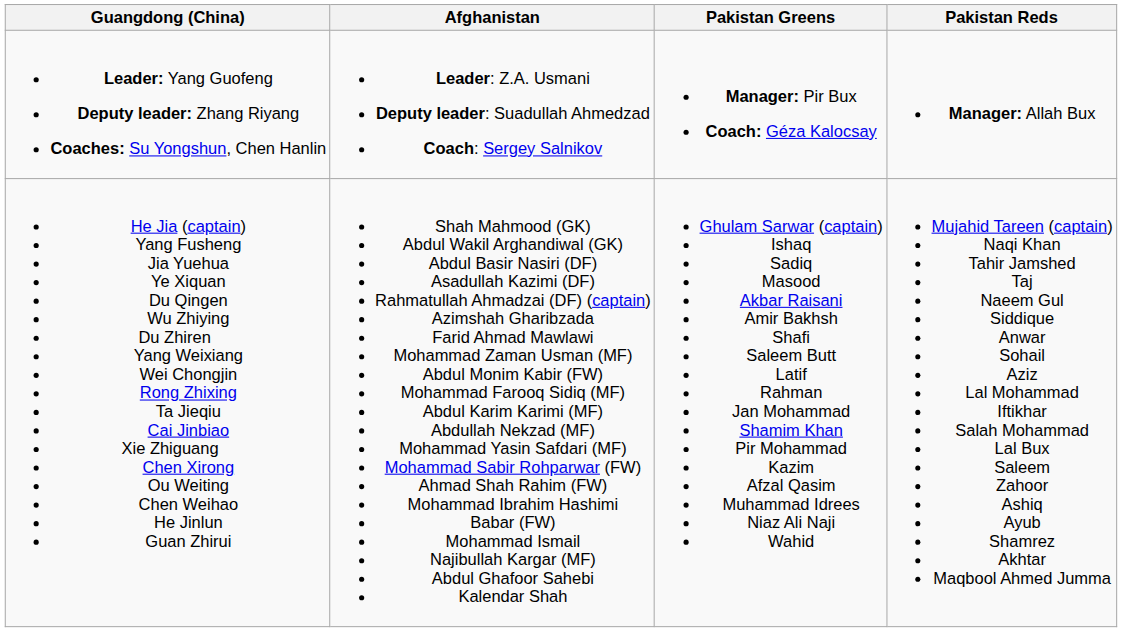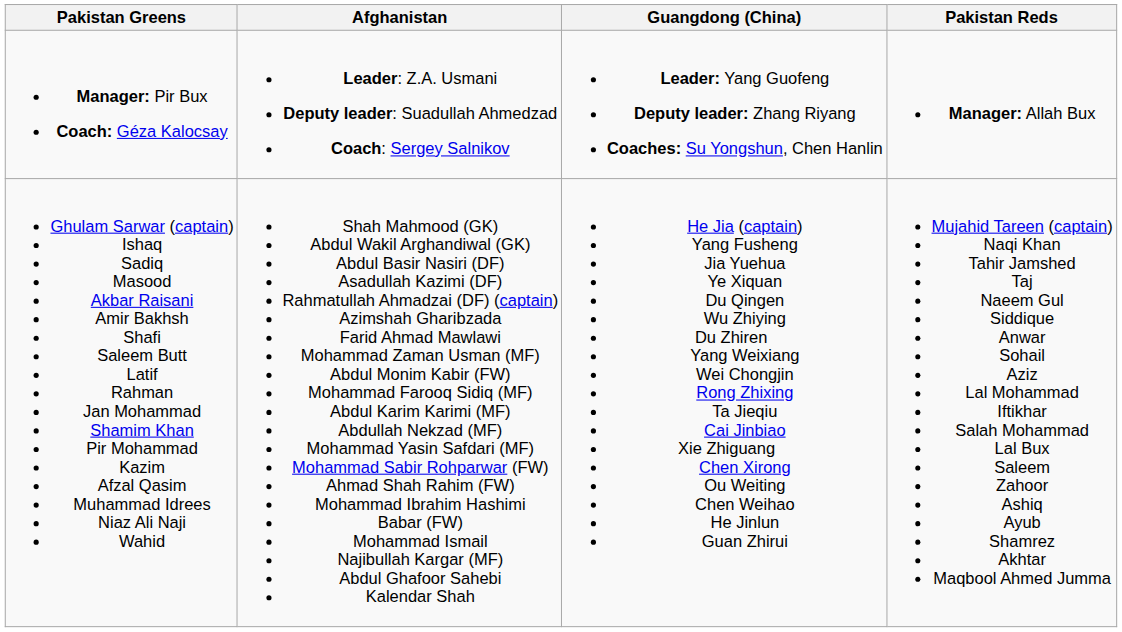columns swapped: Guangdong (China) <-> Pakistan Greens
